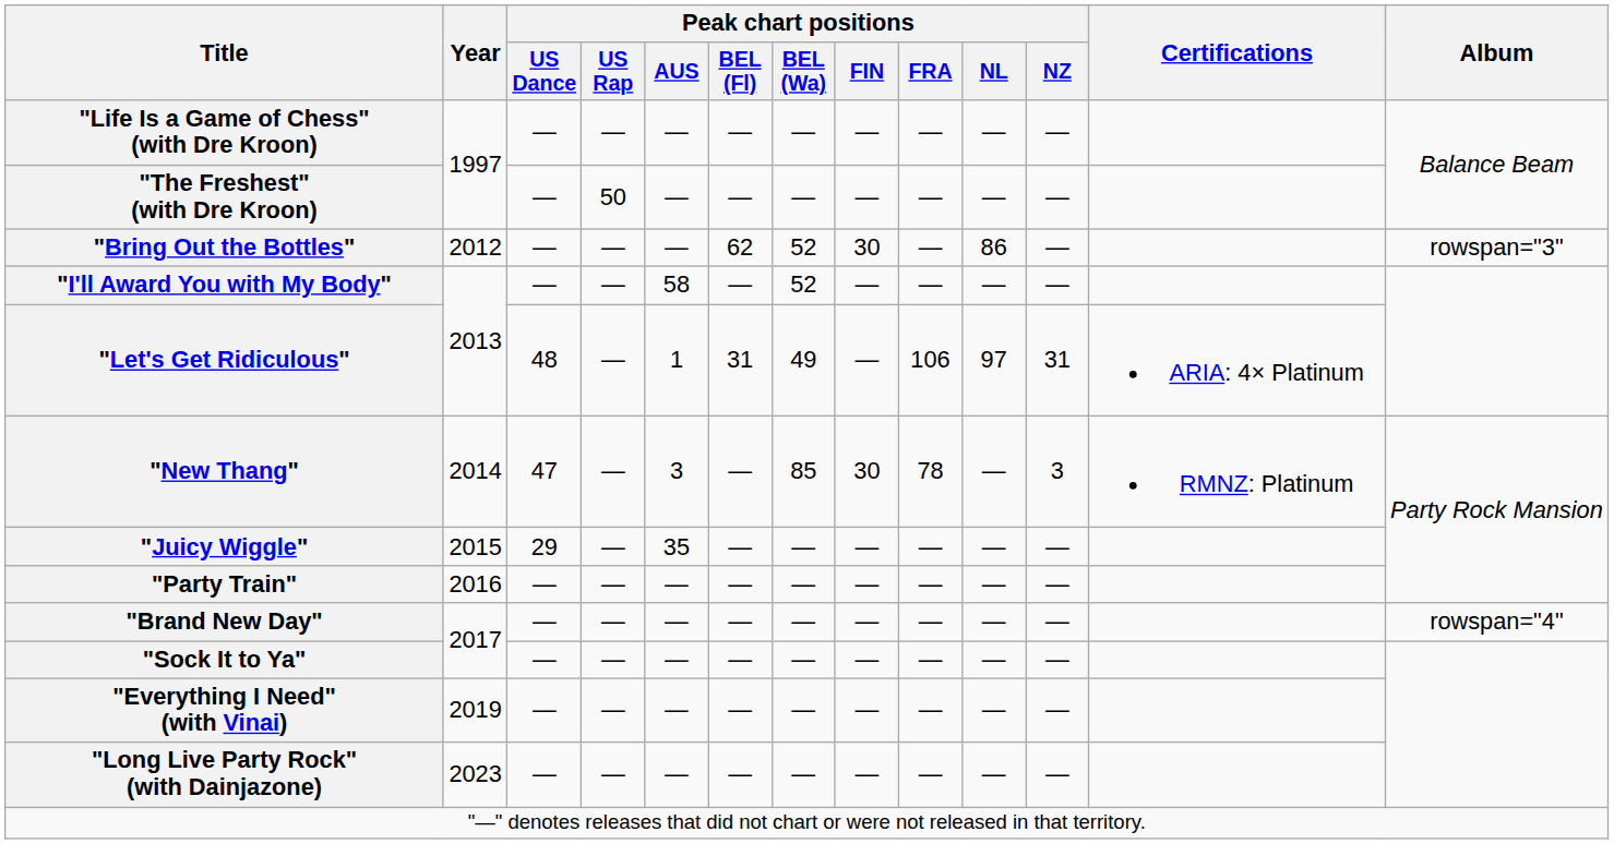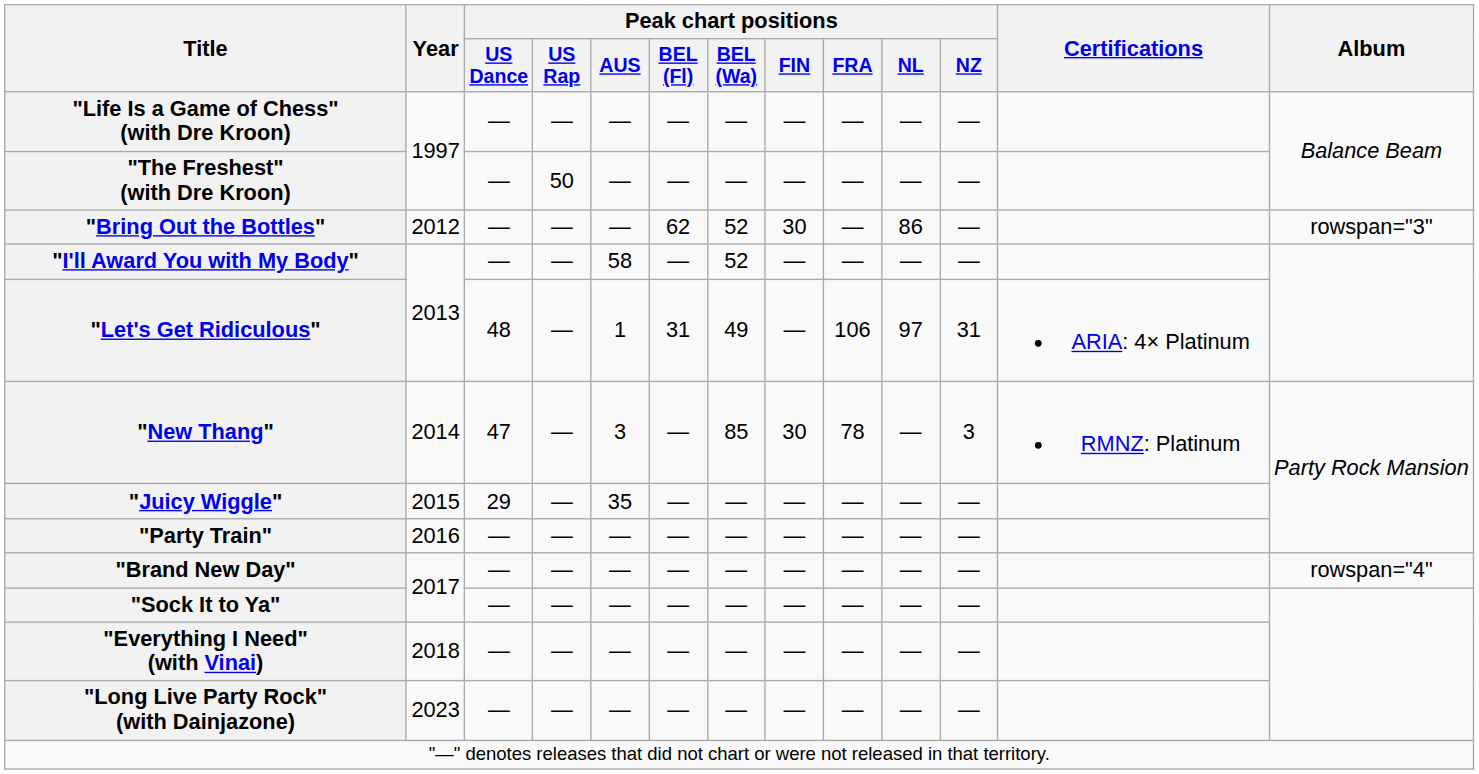"Everything I Need" (with Vinai) | Year: 2019 -> 2018
